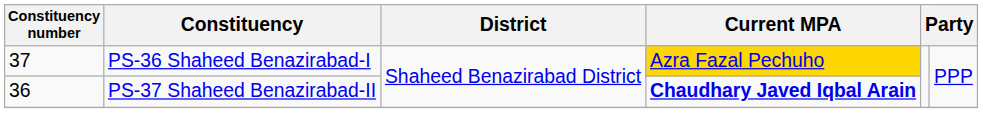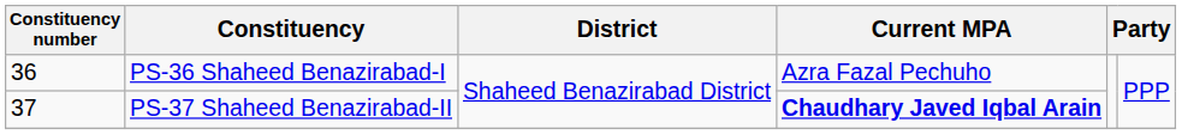PS-36 Shaheed Benazirabad-I | Constituency number: 37 -> 36
PS-36 Shaheed Benazirabad-I | Current MPA: gold background -> no background
PS-37 Shaheed Benazirabad-II | Constituency number: 36 -> 37
